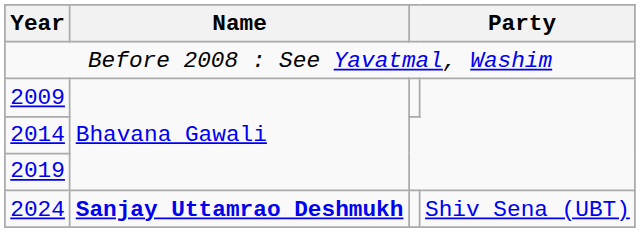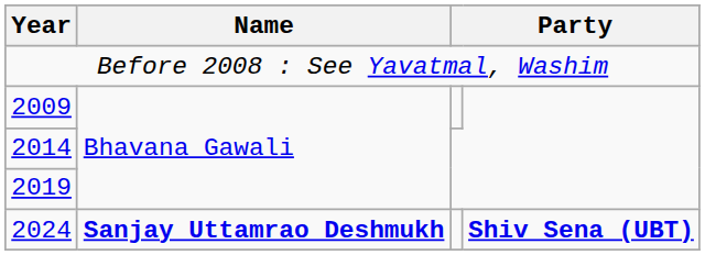2024 | column 4: normal -> bold
